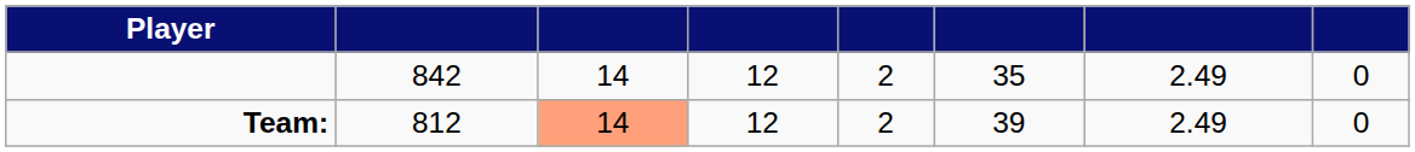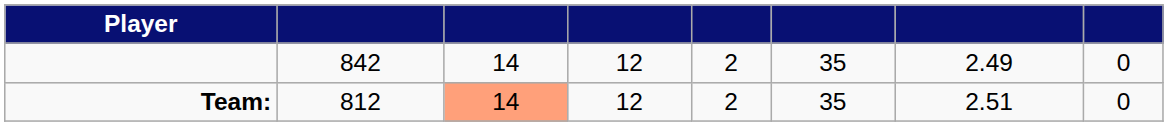Team: | column 6: 39 -> 35
Team: | column 7: 2.49 -> 2.51
